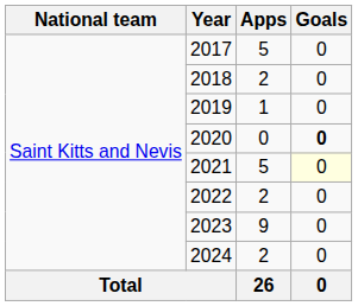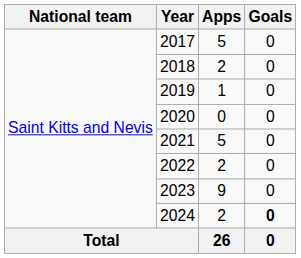2020 | Goals: bold -> normal
2021 | Goals: lightyellow background -> no background
2024 | Goals: normal -> bold
